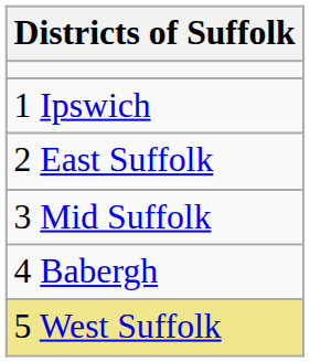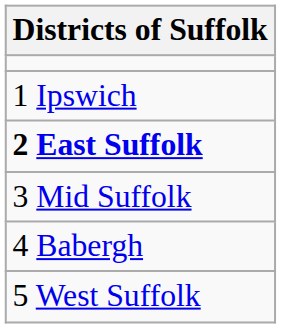row 4 | column 1: normal -> bold
row 7 | column 1: khaki background -> no background
